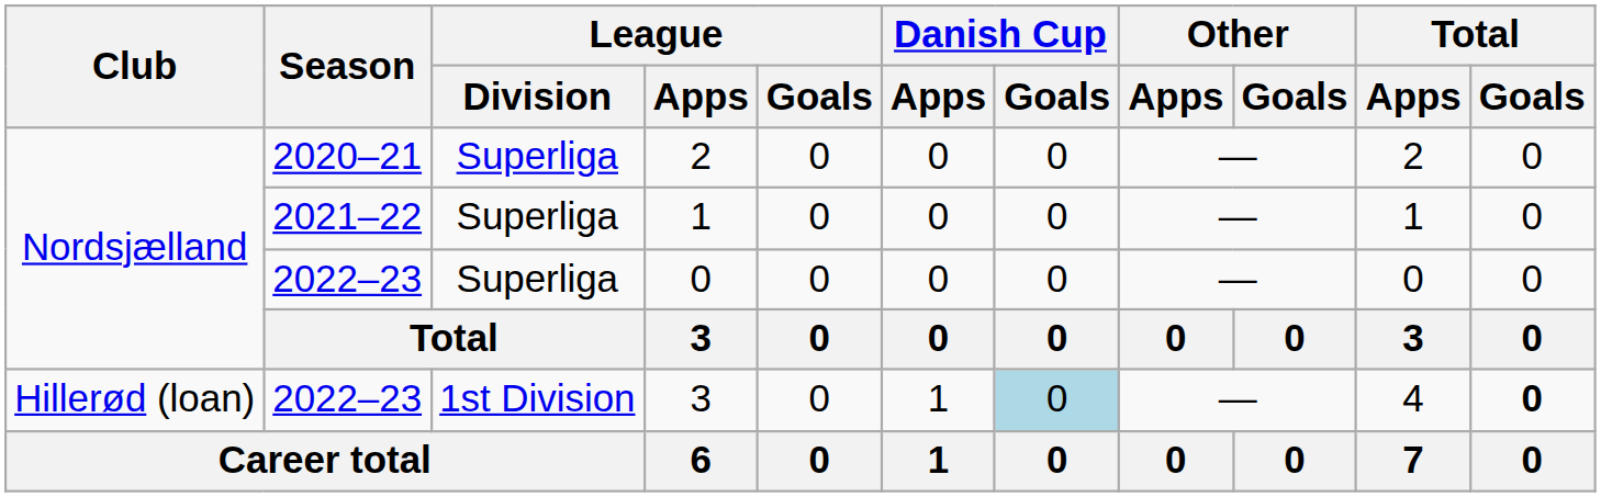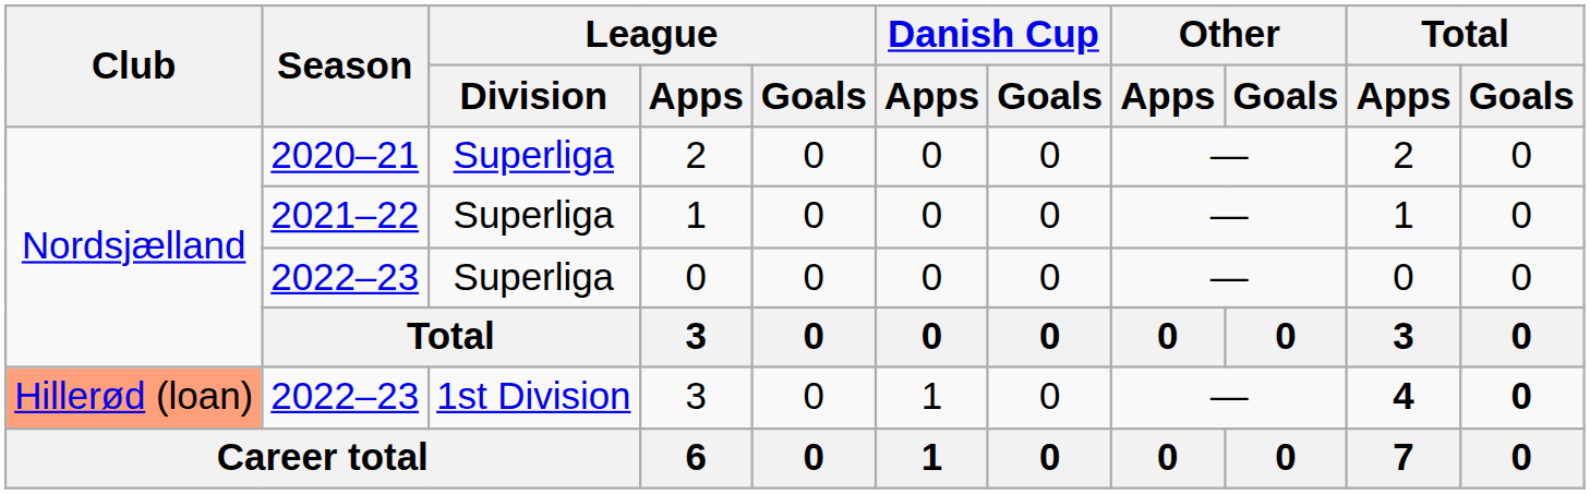2022–23 / 3 | Club: no background -> lightsalmon background
2022–23 / 3 | Danish Cup / Goals: lightblue background -> no background
2022–23 / 3 | Total / Apps: normal -> bold
